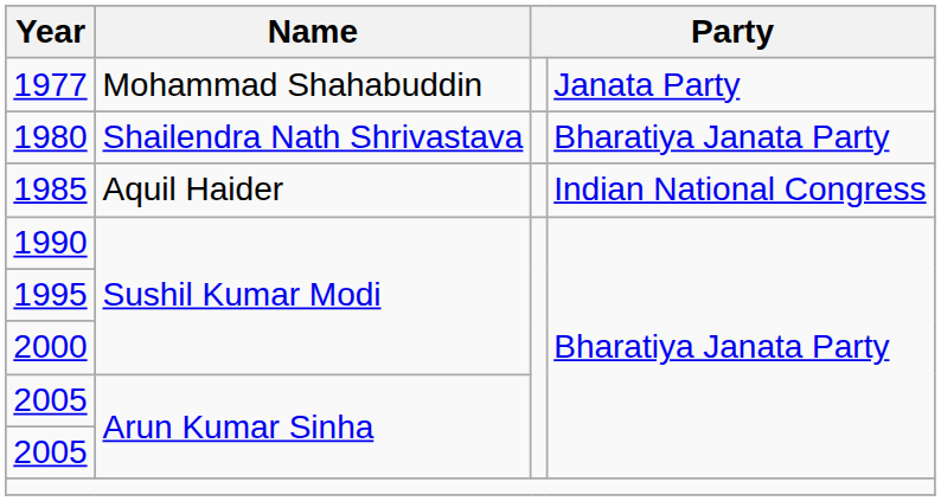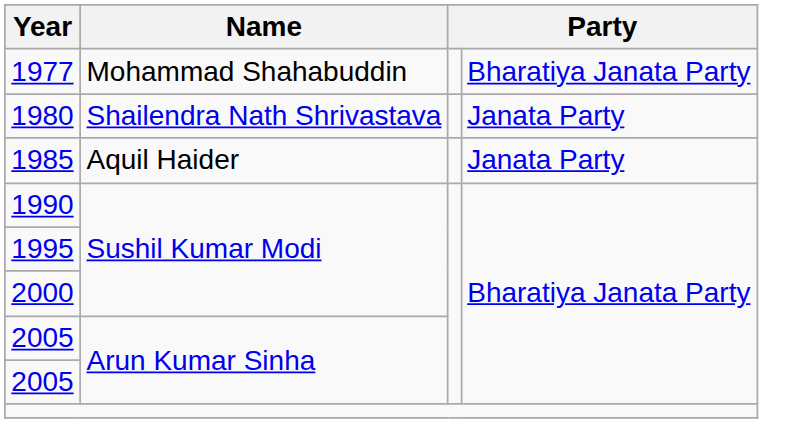1977 | column 4: Janata Party -> Bharatiya Janata Party
1980 | column 4: Bharatiya Janata Party -> Janata Party
1985 | column 4: Indian National Congress -> Janata Party
